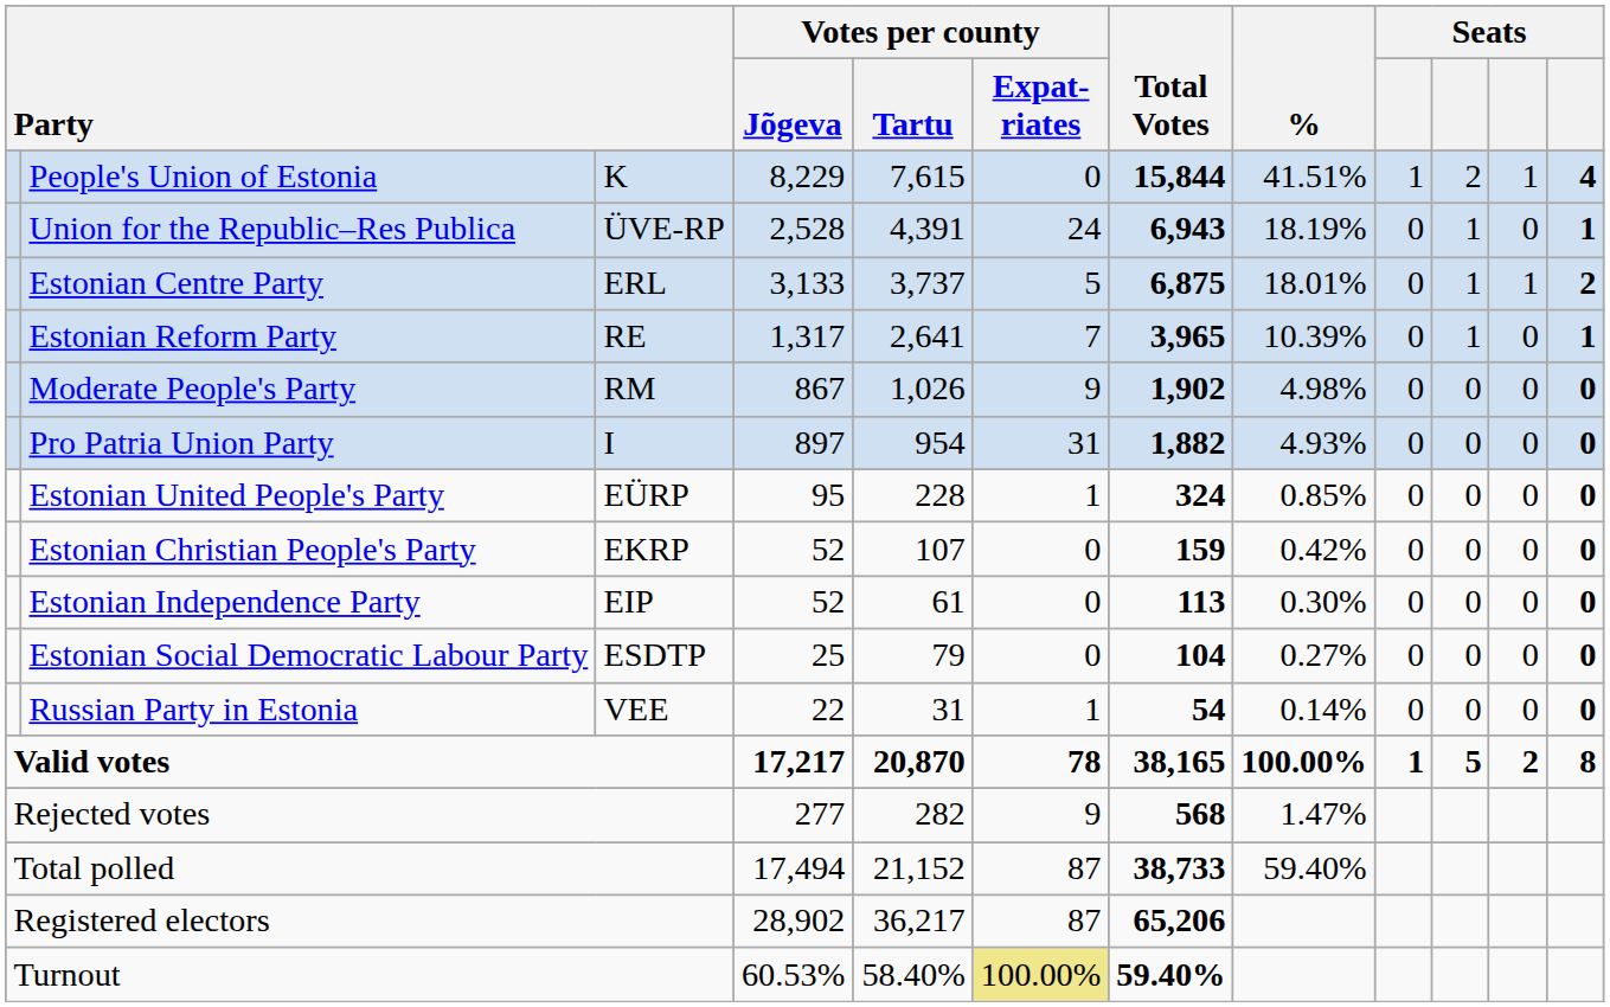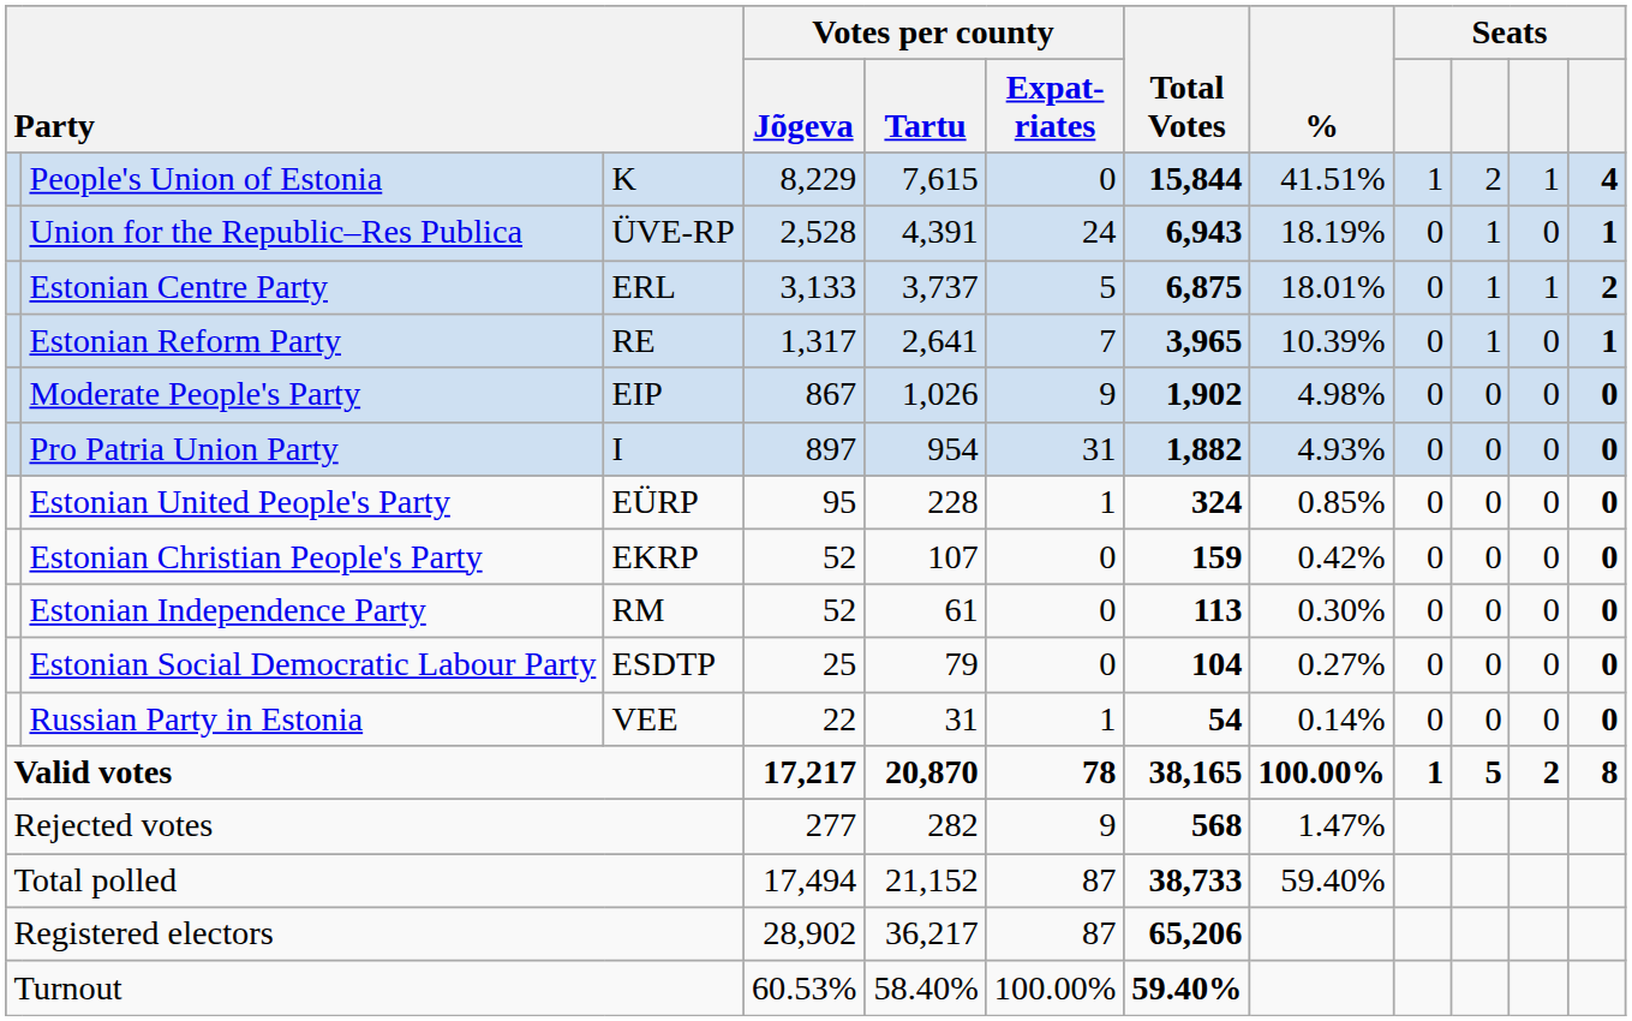Moderate People's Party | column 3: RM -> EIP
Estonian Independence Party | column 3: EIP -> RM
Turnout | Votes per county / Expat- riates: khaki background -> no background
